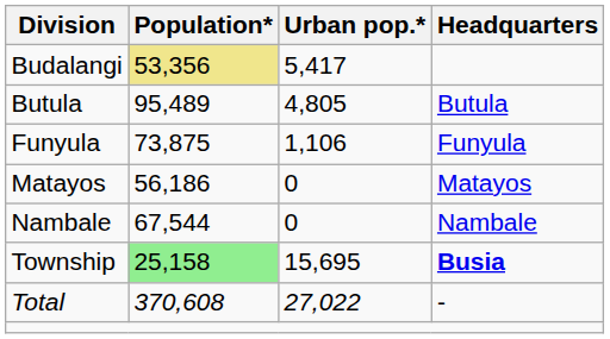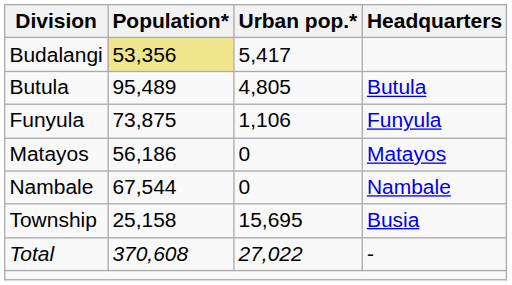Township | Population*: lightgreen background -> no background
Township | Headquarters: bold -> normal
